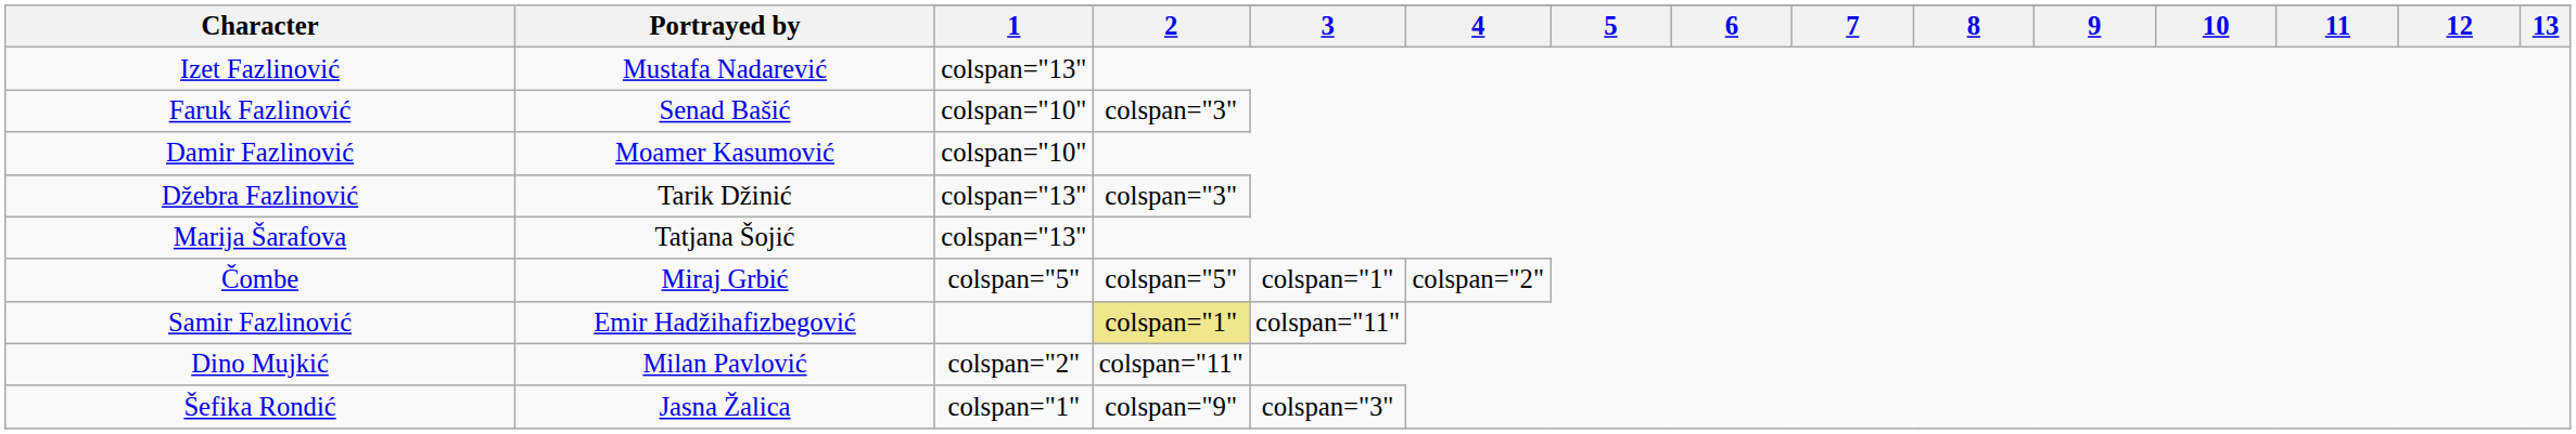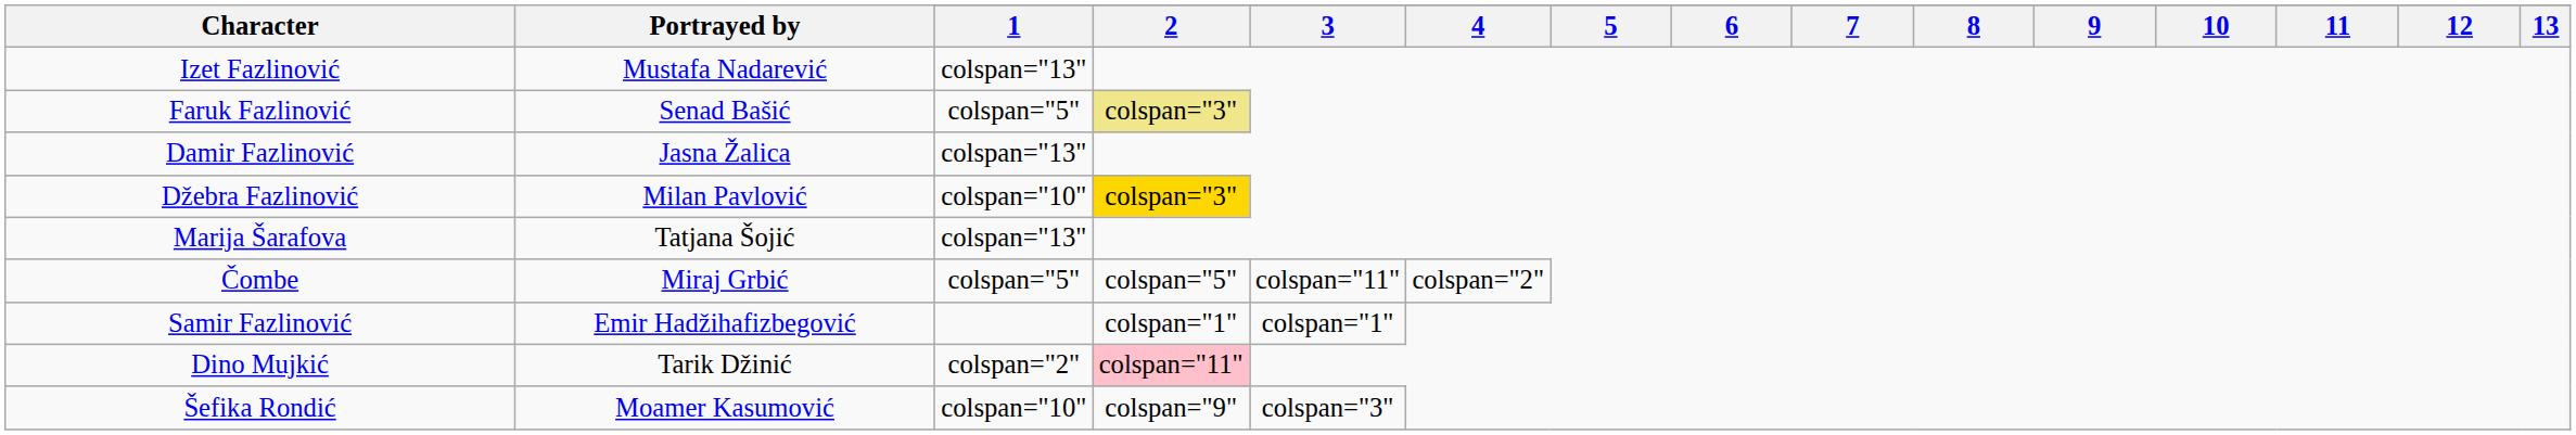Faruk Fazlinović | 1: colspan="10" -> colspan="5"
Faruk Fazlinović | 2: no background -> khaki background
Damir Fazlinović | Portrayed by: Moamer Kasumović -> Jasna Žalica
Damir Fazlinović | 1: colspan="10" -> colspan="13"
Džebra Fazlinović | Portrayed by: Tarik Džinić -> Milan Pavlović
Džebra Fazlinović | 1: colspan="13" -> colspan="10"
Džebra Fazlinović | 2: no background -> gold background
Čombe | 3: colspan="1" -> colspan="11"
Samir Fazlinović | 2: khaki background -> no background
Samir Fazlinović | 3: colspan="11" -> colspan="1"
Dino Mujkić | Portrayed by: Milan Pavlović -> Tarik Džinić
Dino Mujkić | 2: no background -> pink background
Šefika Rondić | Portrayed by: Jasna Žalica -> Moamer Kasumović
Šefika Rondić | 1: colspan="1" -> colspan="10"
